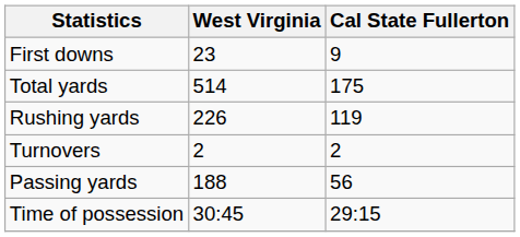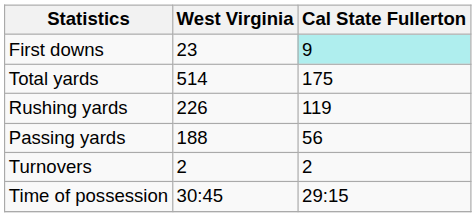First downs | Cal State Fullerton: no background -> paleturquoise background
rows swapped: Passing yards <-> Turnovers
